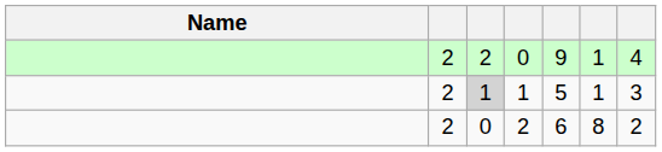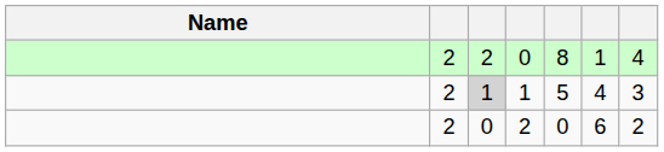row 2 | column 5: 9 -> 8
row 3 | column 6: 1 -> 4
row 4 | column 5: 6 -> 0
row 4 | column 6: 8 -> 6
